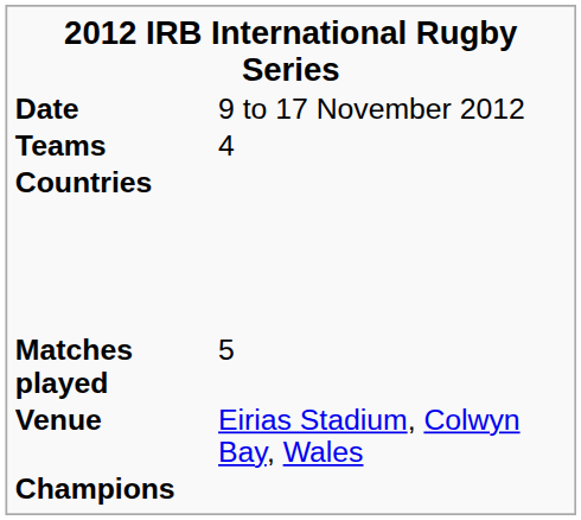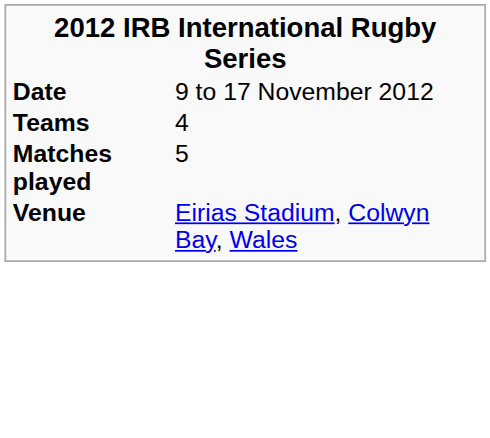- row: Countries
- row: Champions
